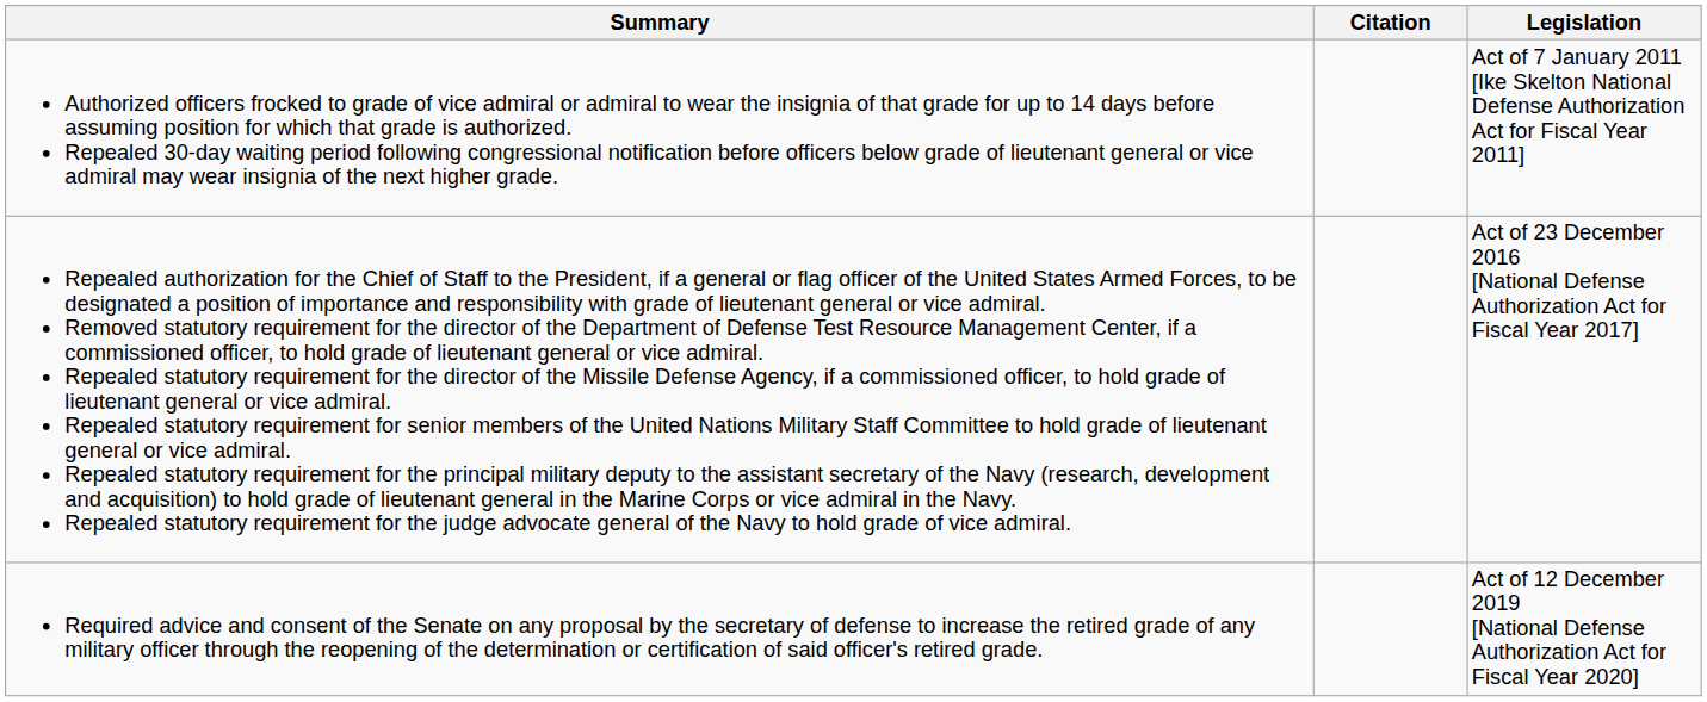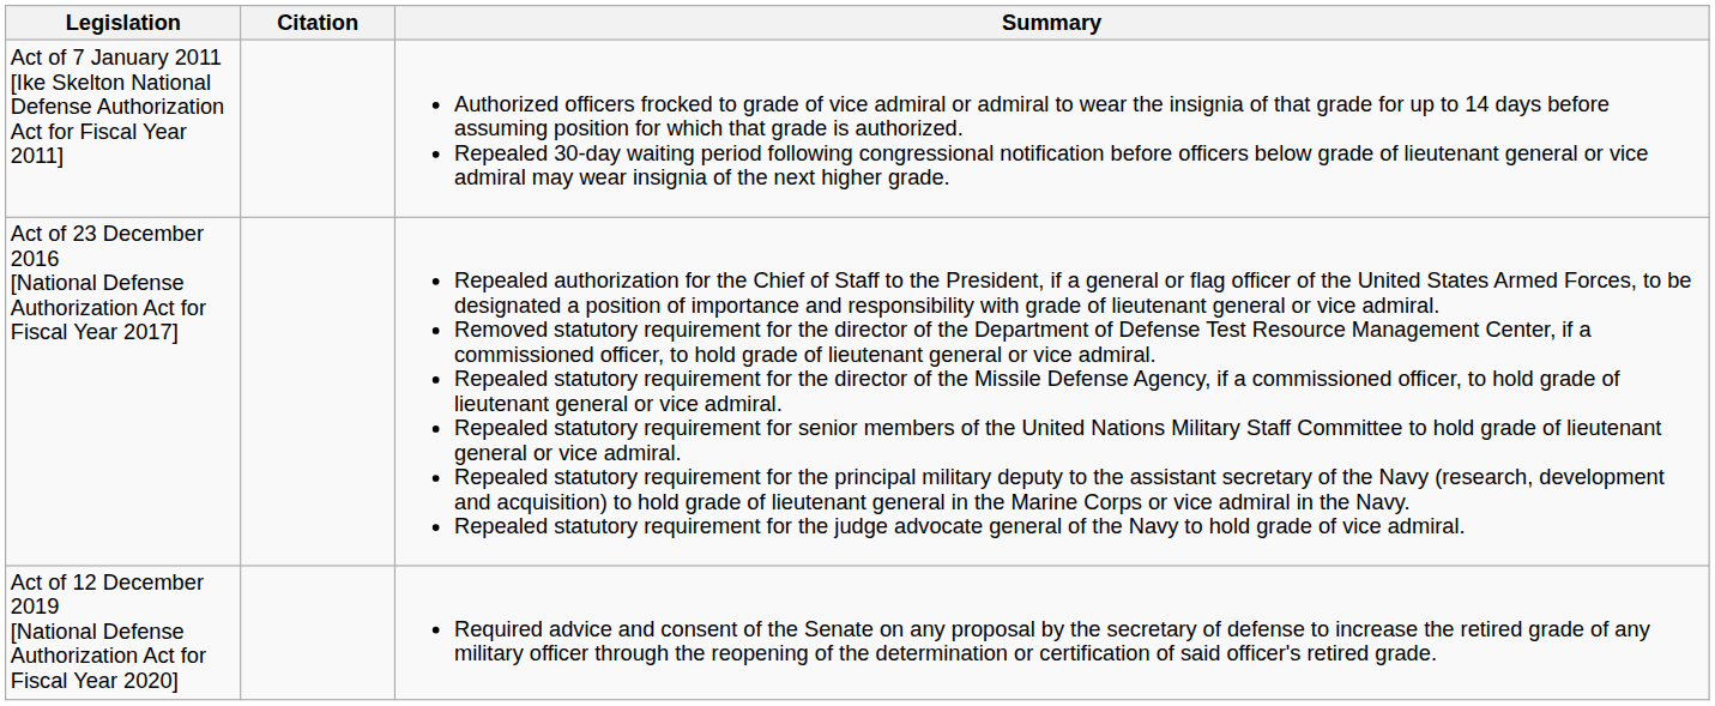columns swapped: Legislation <-> Summary
